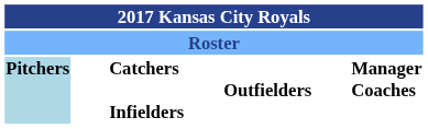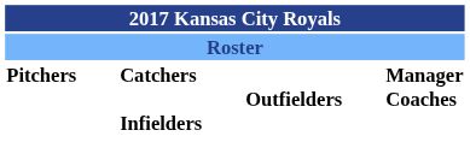Pitchers | column 1: lightblue background -> no background
